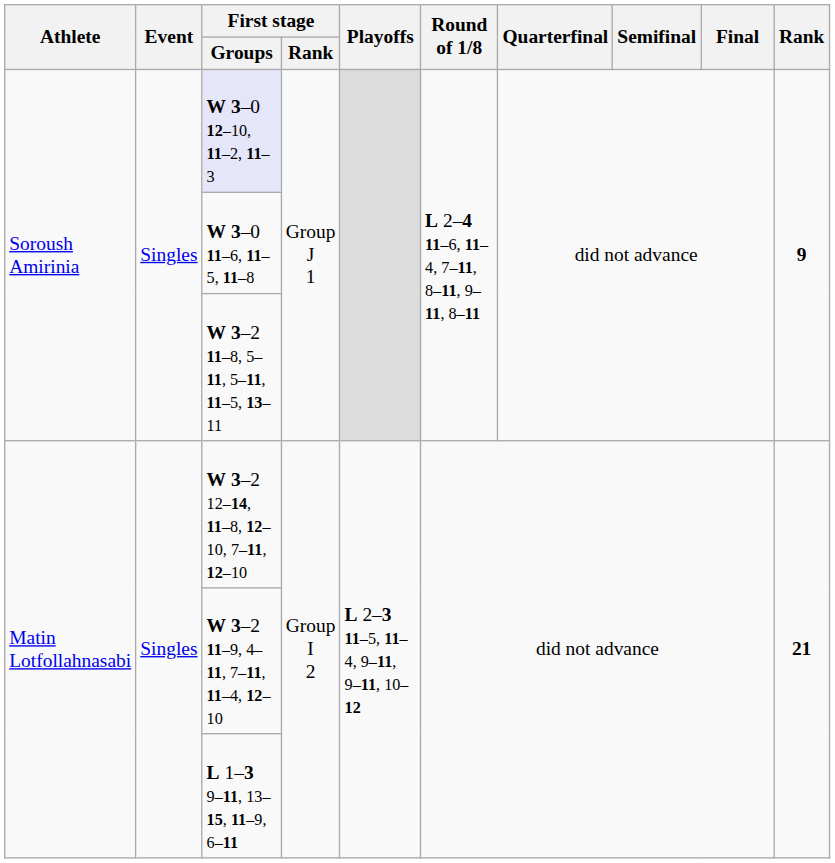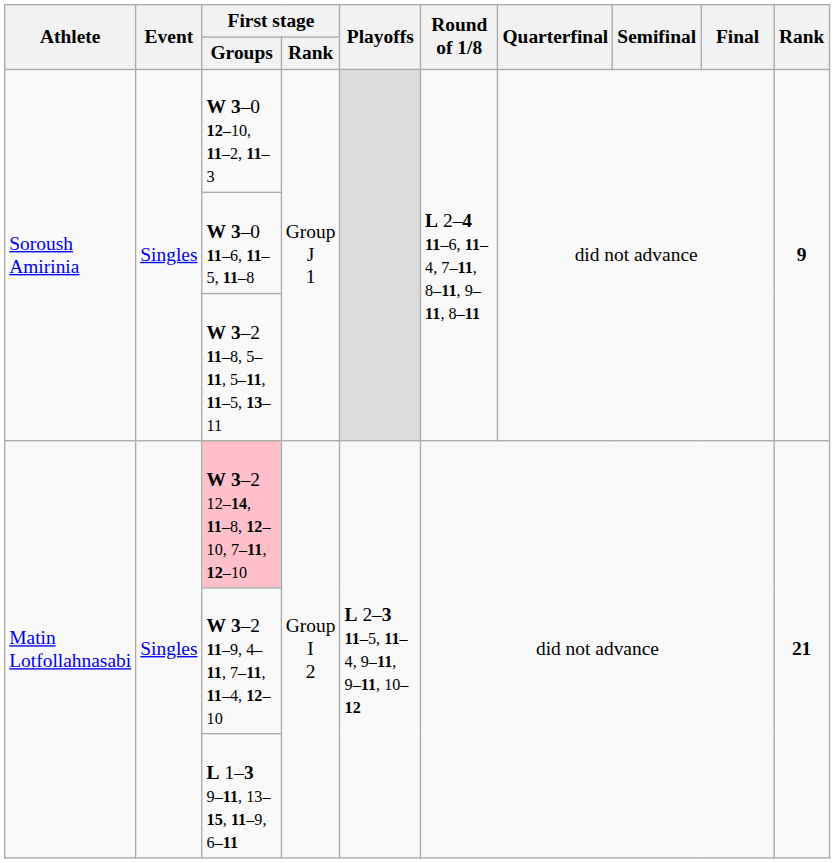W 3–0 12–10, 11–2, 11–3 | First stage / Groups: lavender background -> no background
W 3–2 12–14, 11–8, 12–10, 7–11, 12–10 | First stage / Groups: no background -> pink background
